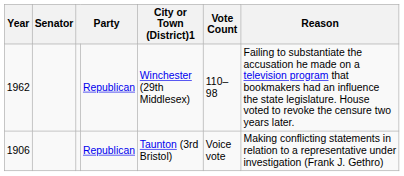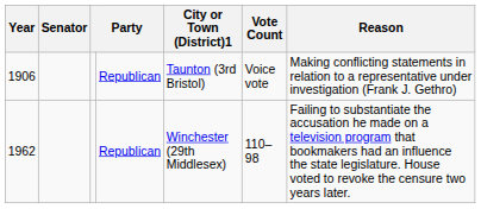rows swapped: 1906 <-> 1962
